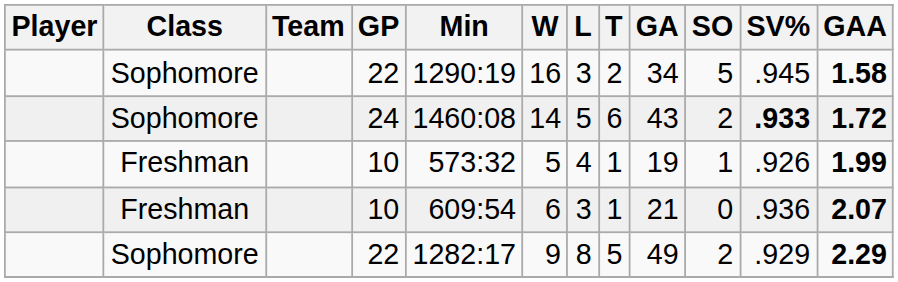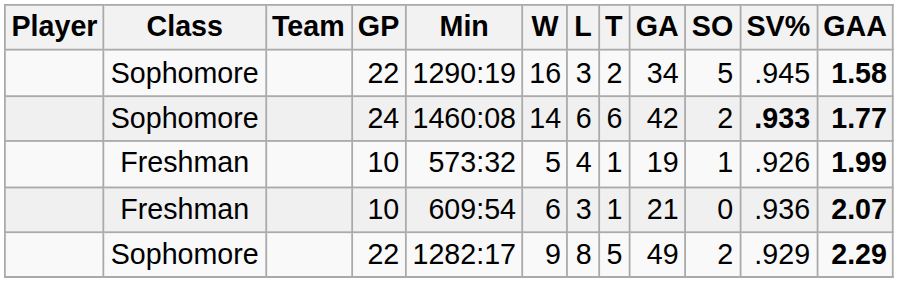24 | L: 5 -> 6
24 | GA: 43 -> 42
24 | GAA: 1.72 -> 1.77
